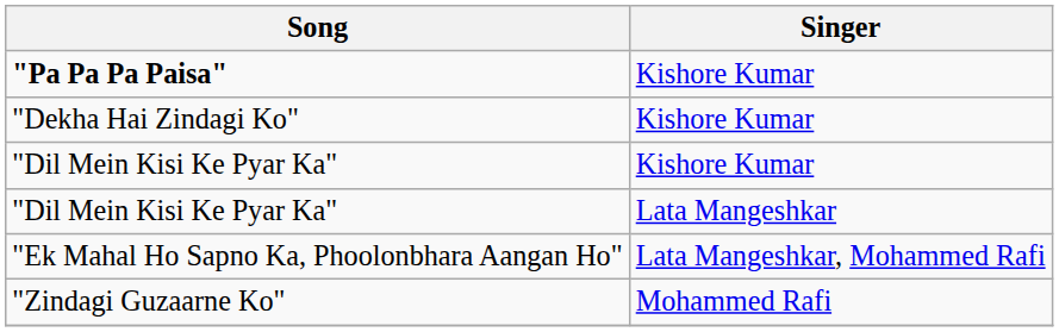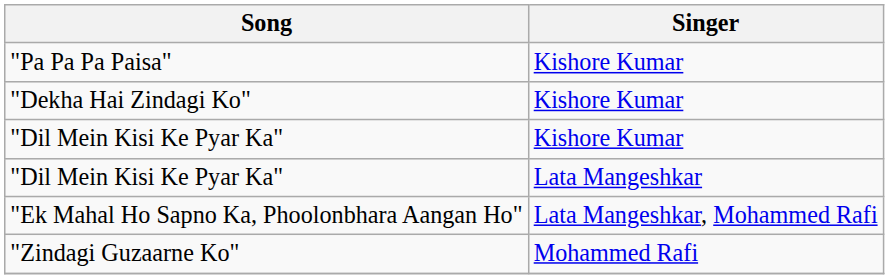row 2 | Song: bold -> normal
